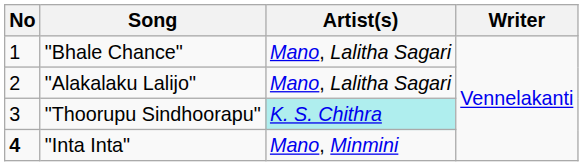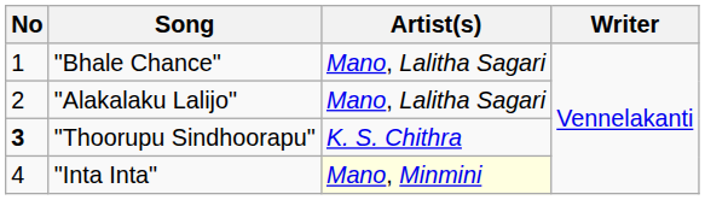"Thoorupu Sindhoorapu" | No: normal -> bold
"Thoorupu Sindhoorapu" | Artist(s): paleturquoise background -> no background
"Inta Inta" | No: bold -> normal
"Inta Inta" | Artist(s): no background -> lightyellow background
